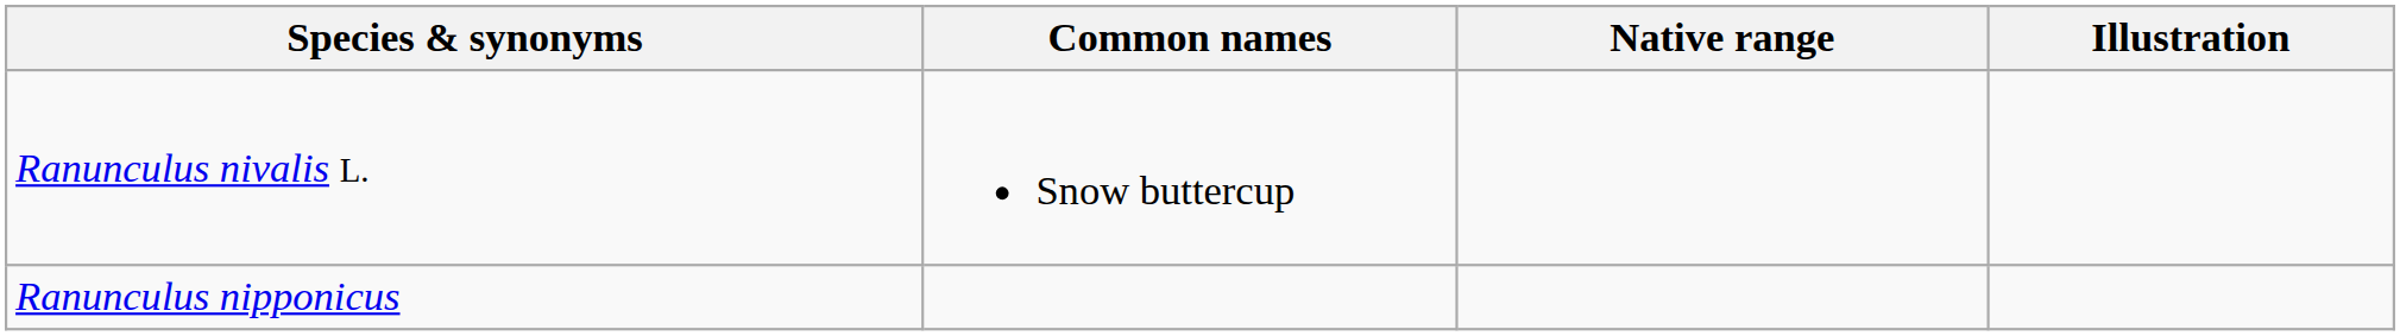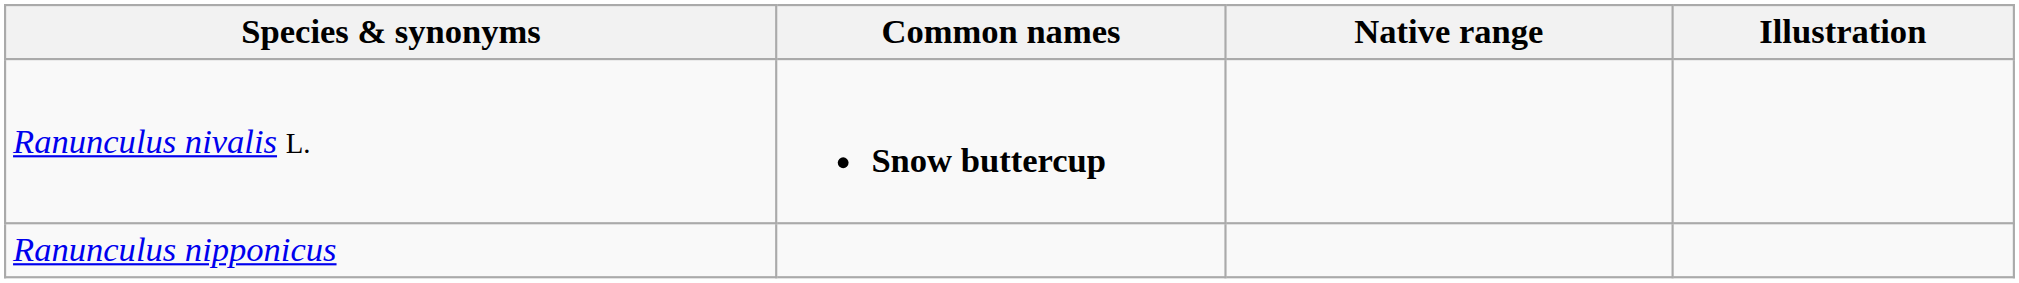Ranunculus nivalis L. | Common names: normal -> bold
